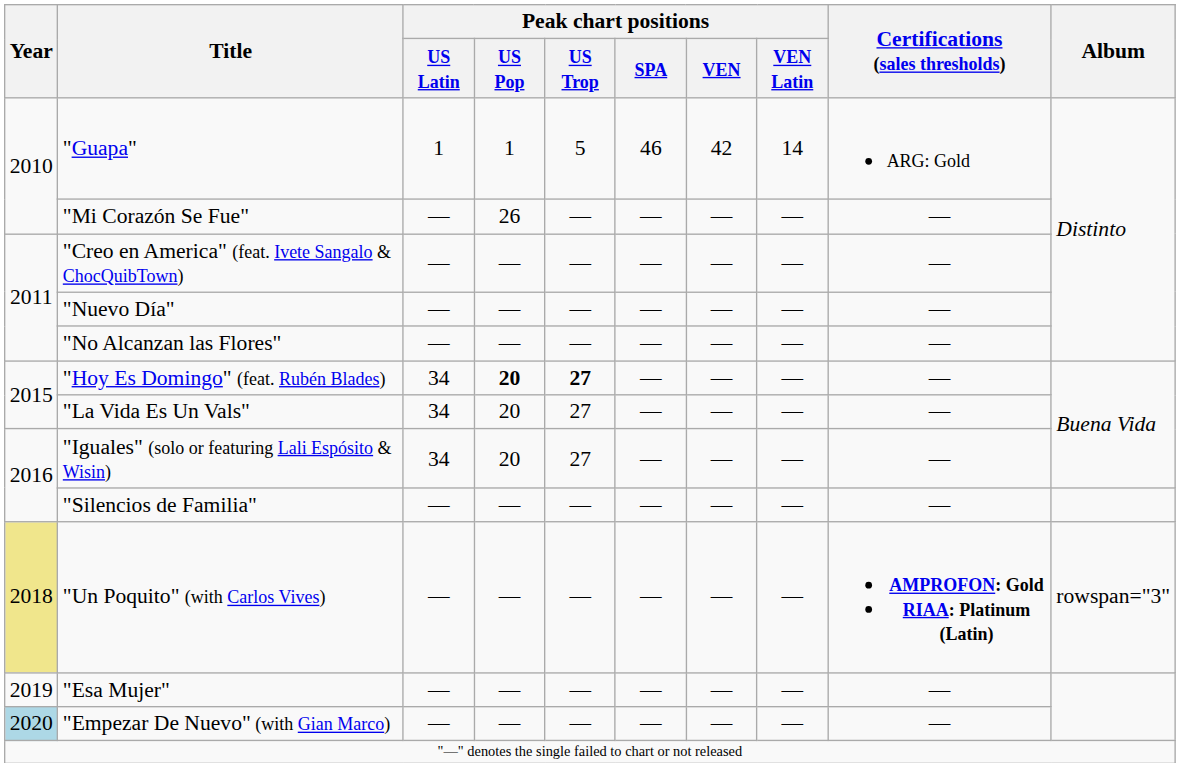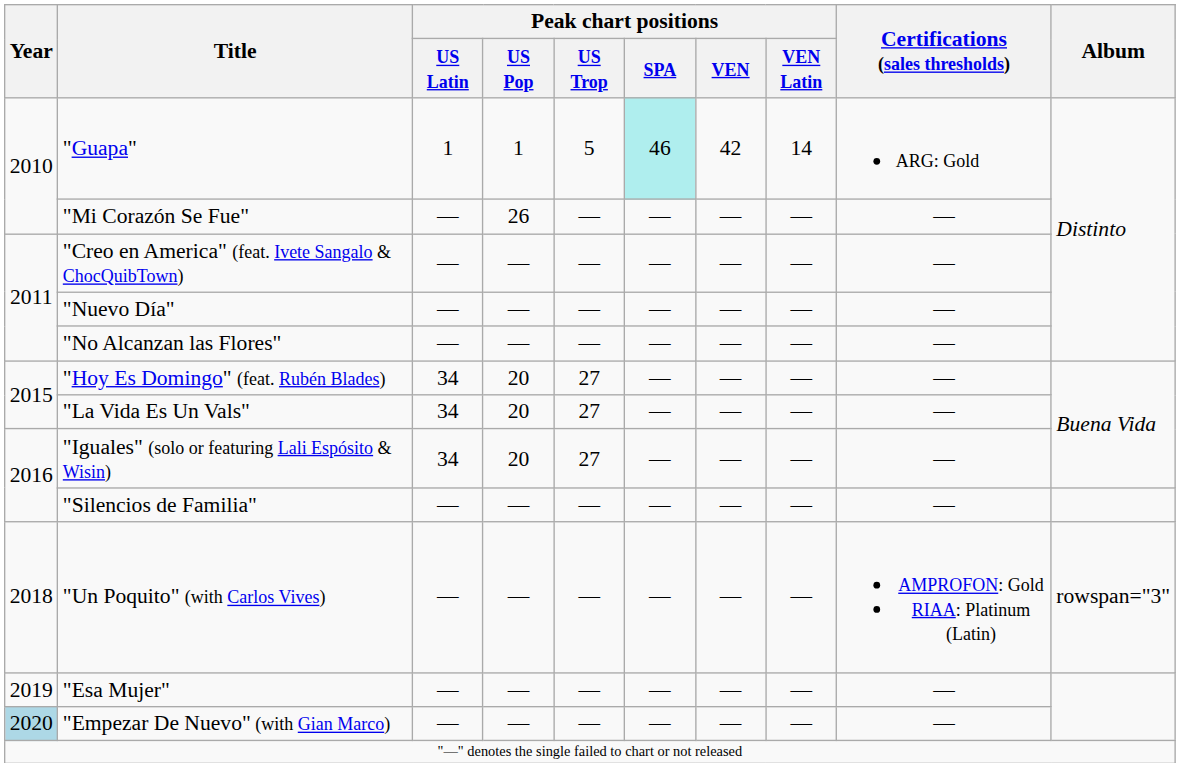"Guapa" | Peak chart positions / SPA: no background -> paleturquoise background
"Hoy Es Domingo" (feat. Rubén Blades) | Peak chart positions / US Pop: bold -> normal
"Hoy Es Domingo" (feat. Rubén Blades) | Peak chart positions / US Trop: bold -> normal
"Un Poquito" (with Carlos Vives) | Year: khaki background -> no background
"Un Poquito" (with Carlos Vives) | Certifications (sales thresholds): bold -> normal
